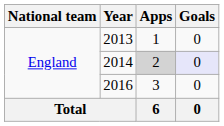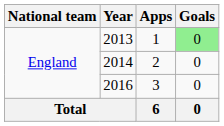2013 | Goals: no background -> lightgreen background
2014 | Apps: lightgrey background -> no background
2014 | Goals: lavender background -> no background
